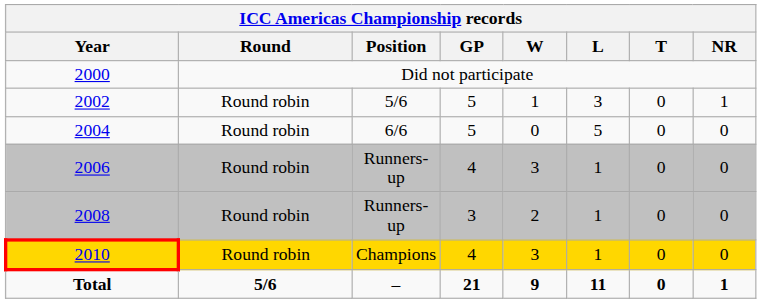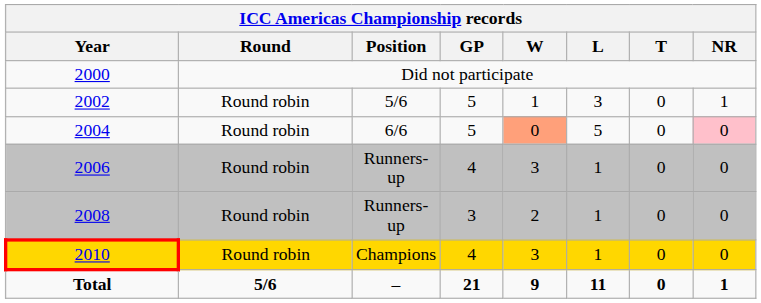2004 | W: no background -> lightsalmon background
2004 | NR: no background -> pink background
